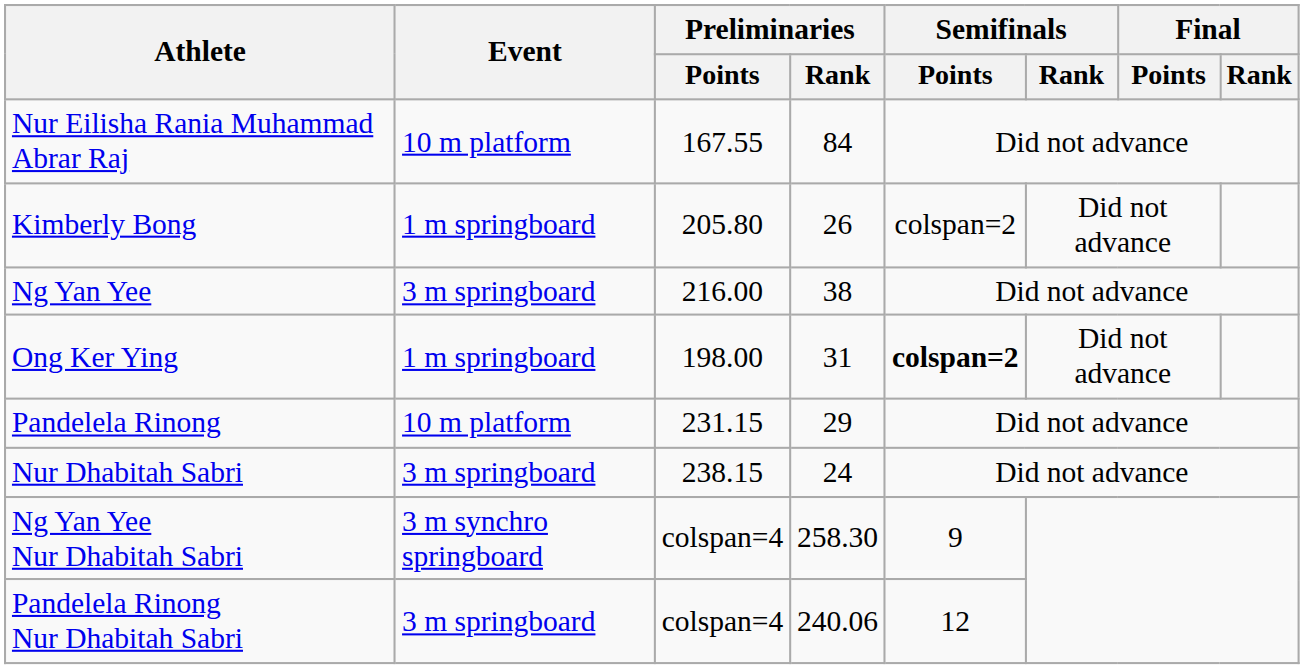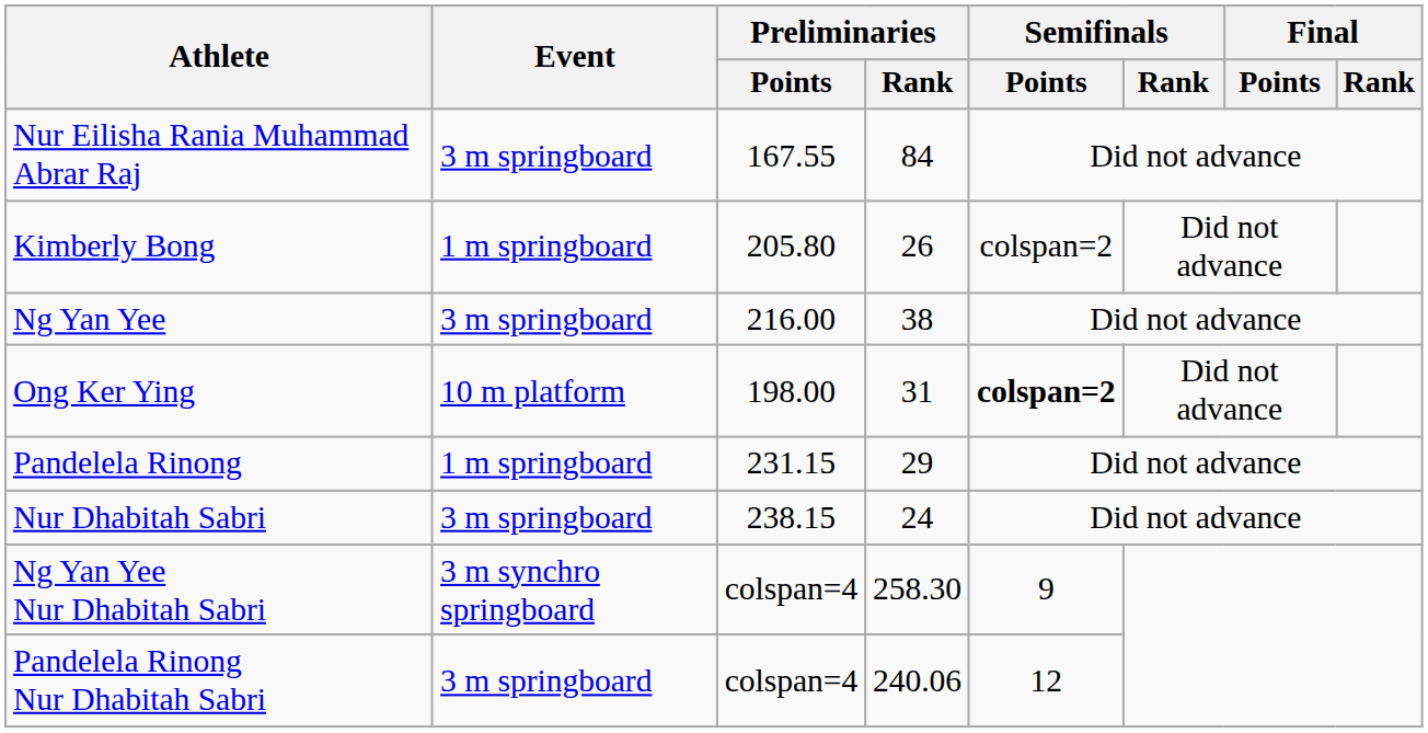Nur Eilisha Rania Muhammad Abrar Raj | Event: 10 m platform -> 3 m springboard
Ong Ker Ying | Event: 1 m springboard -> 10 m platform
Pandelela Rinong | Event: 10 m platform -> 1 m springboard
